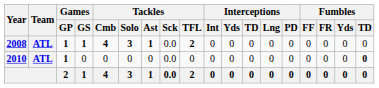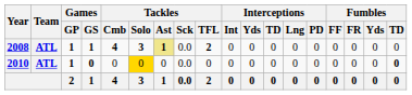2008 | Tackles / Ast: no background -> khaki background
2010 | Games / GS: normal -> bold
2010 | Tackles / Solo: no background -> gold background
